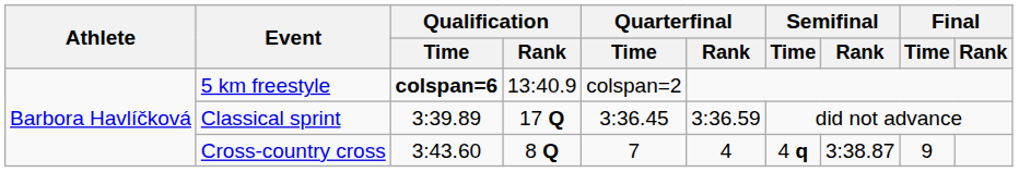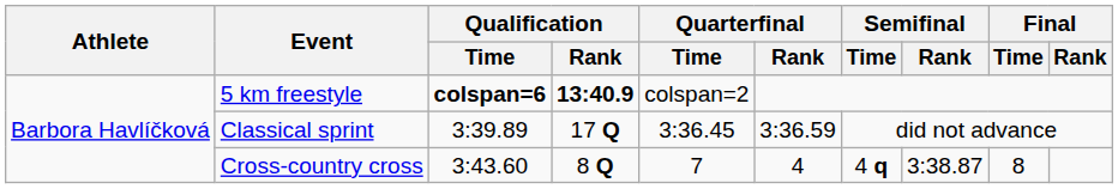5 km freestyle | Qualification / Rank: normal -> bold
Cross-country cross | Final / Time: 9 -> 8
